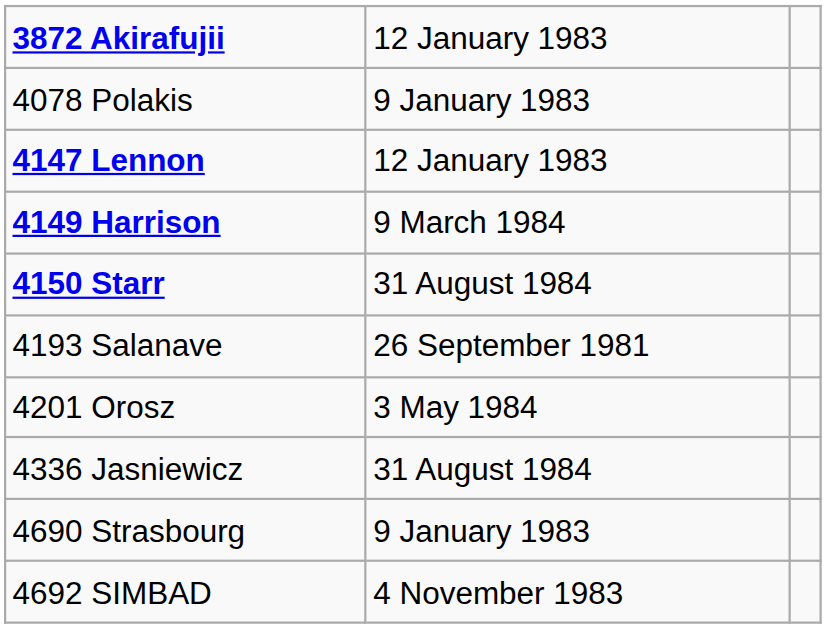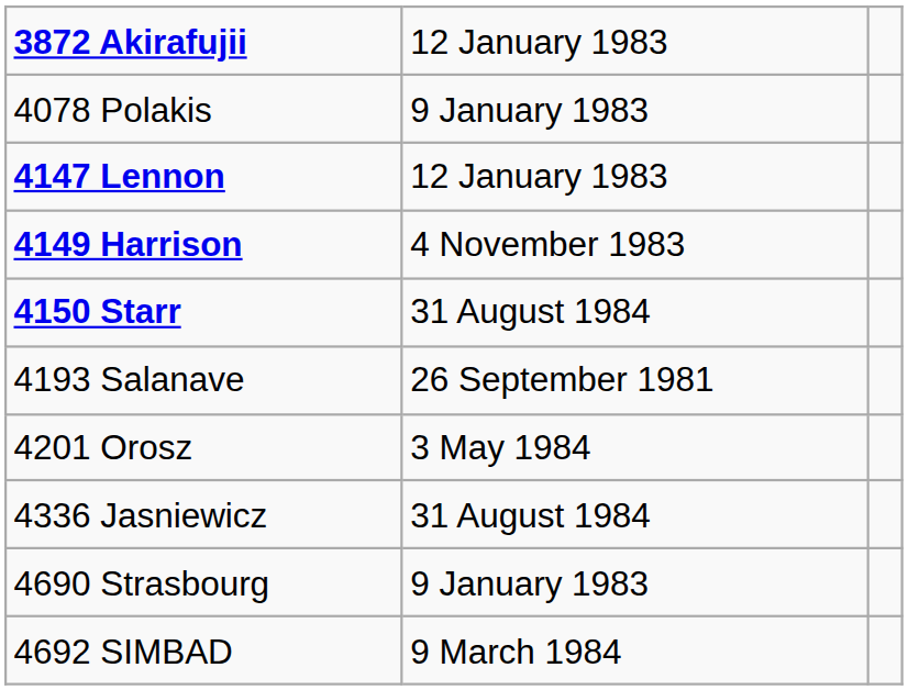4149 Harrison | column 2: 9 March 1984 -> 4 November 1983
4692 SIMBAD | column 2: 4 November 1983 -> 9 March 1984
